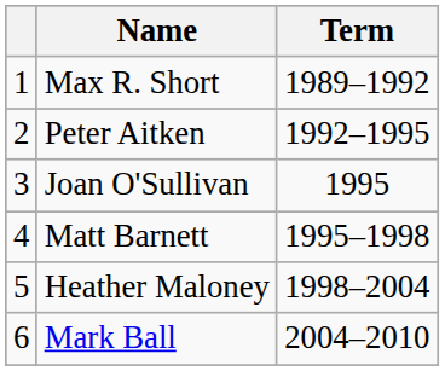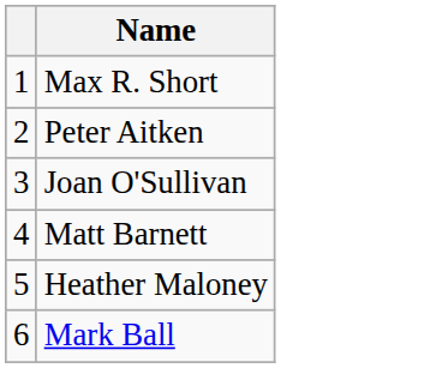- column: Term | 1989–1992 | 1992–1995 | 1995 | 1995–1998 | 1998–2004 | 2004–2010
